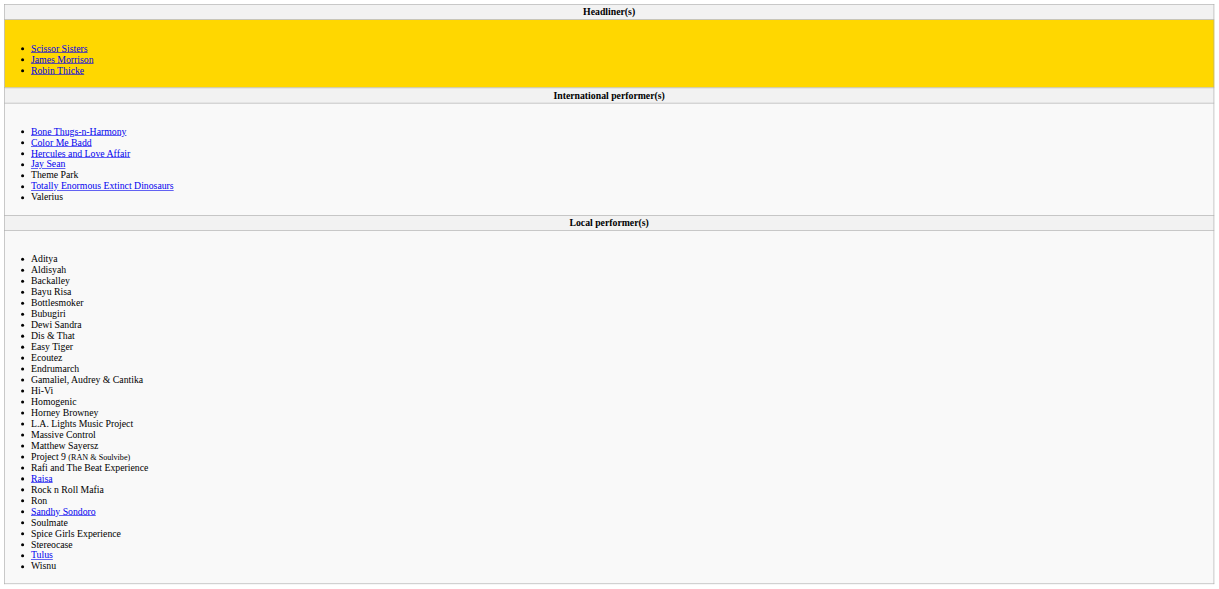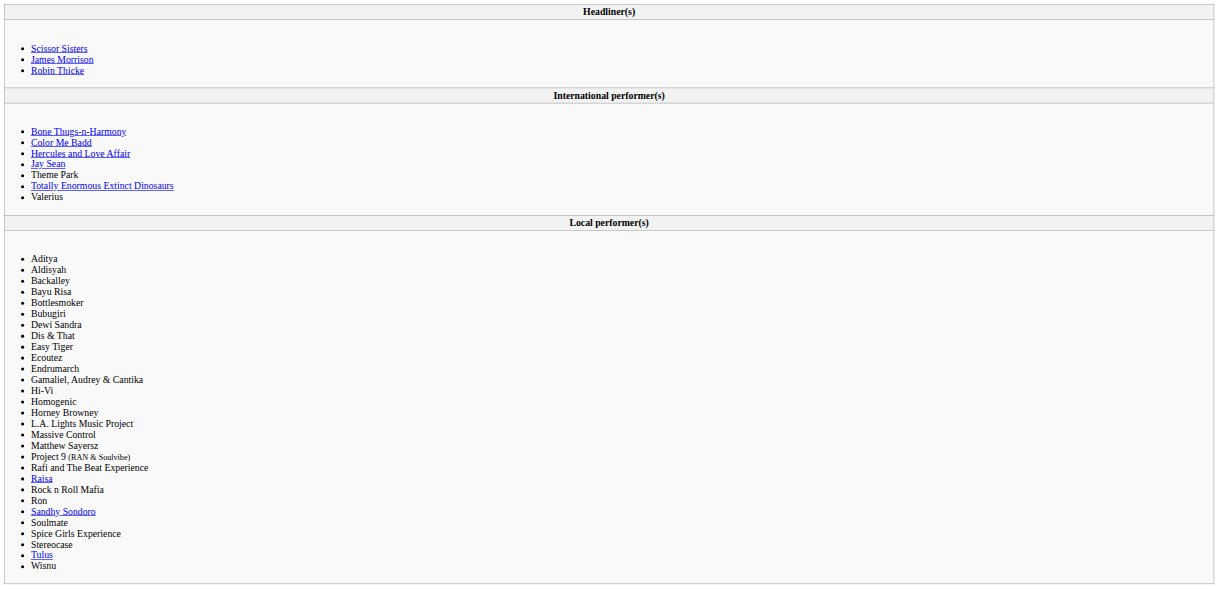row 2 | column 1: gold background -> no background
